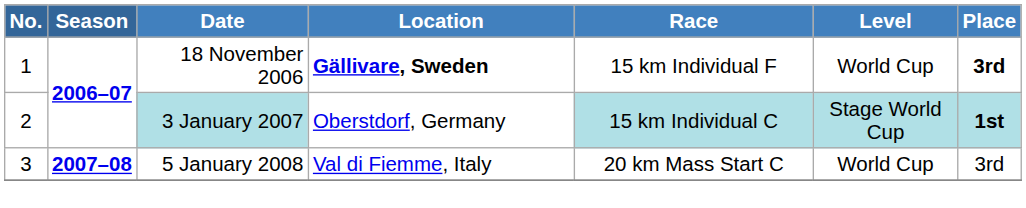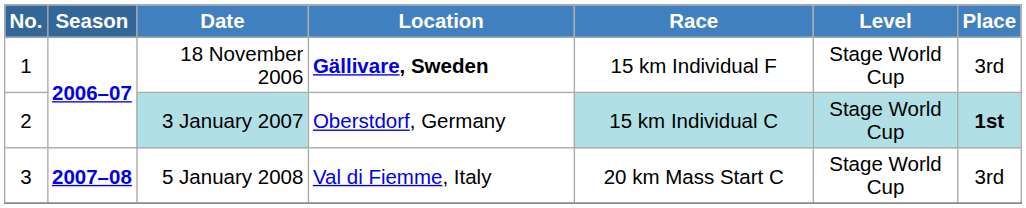18 November 2006 | Level: World Cup -> Stage World Cup
18 November 2006 | Place: bold -> normal
5 January 2008 | Level: World Cup -> Stage World Cup
